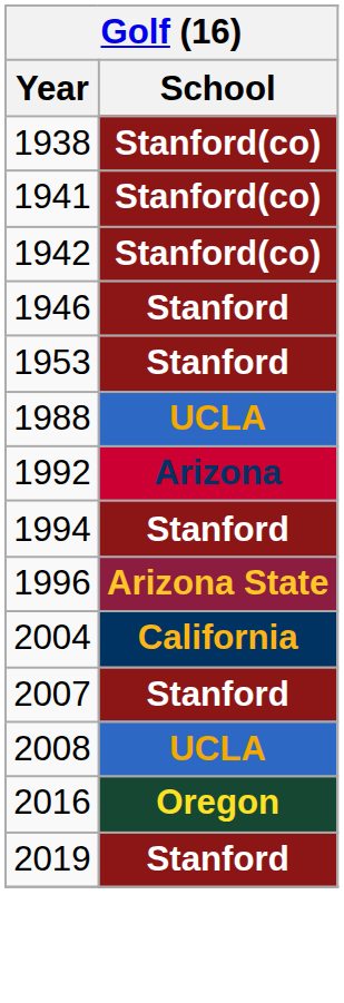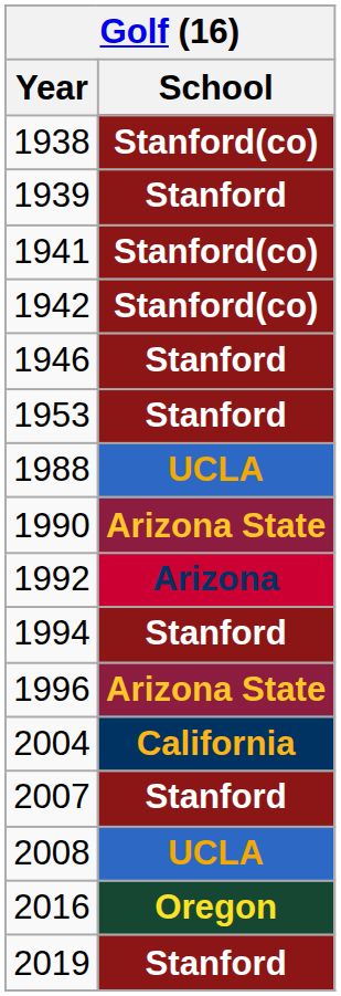+ row: 1939 | Stanford
+ row: 1990 | Arizona State
